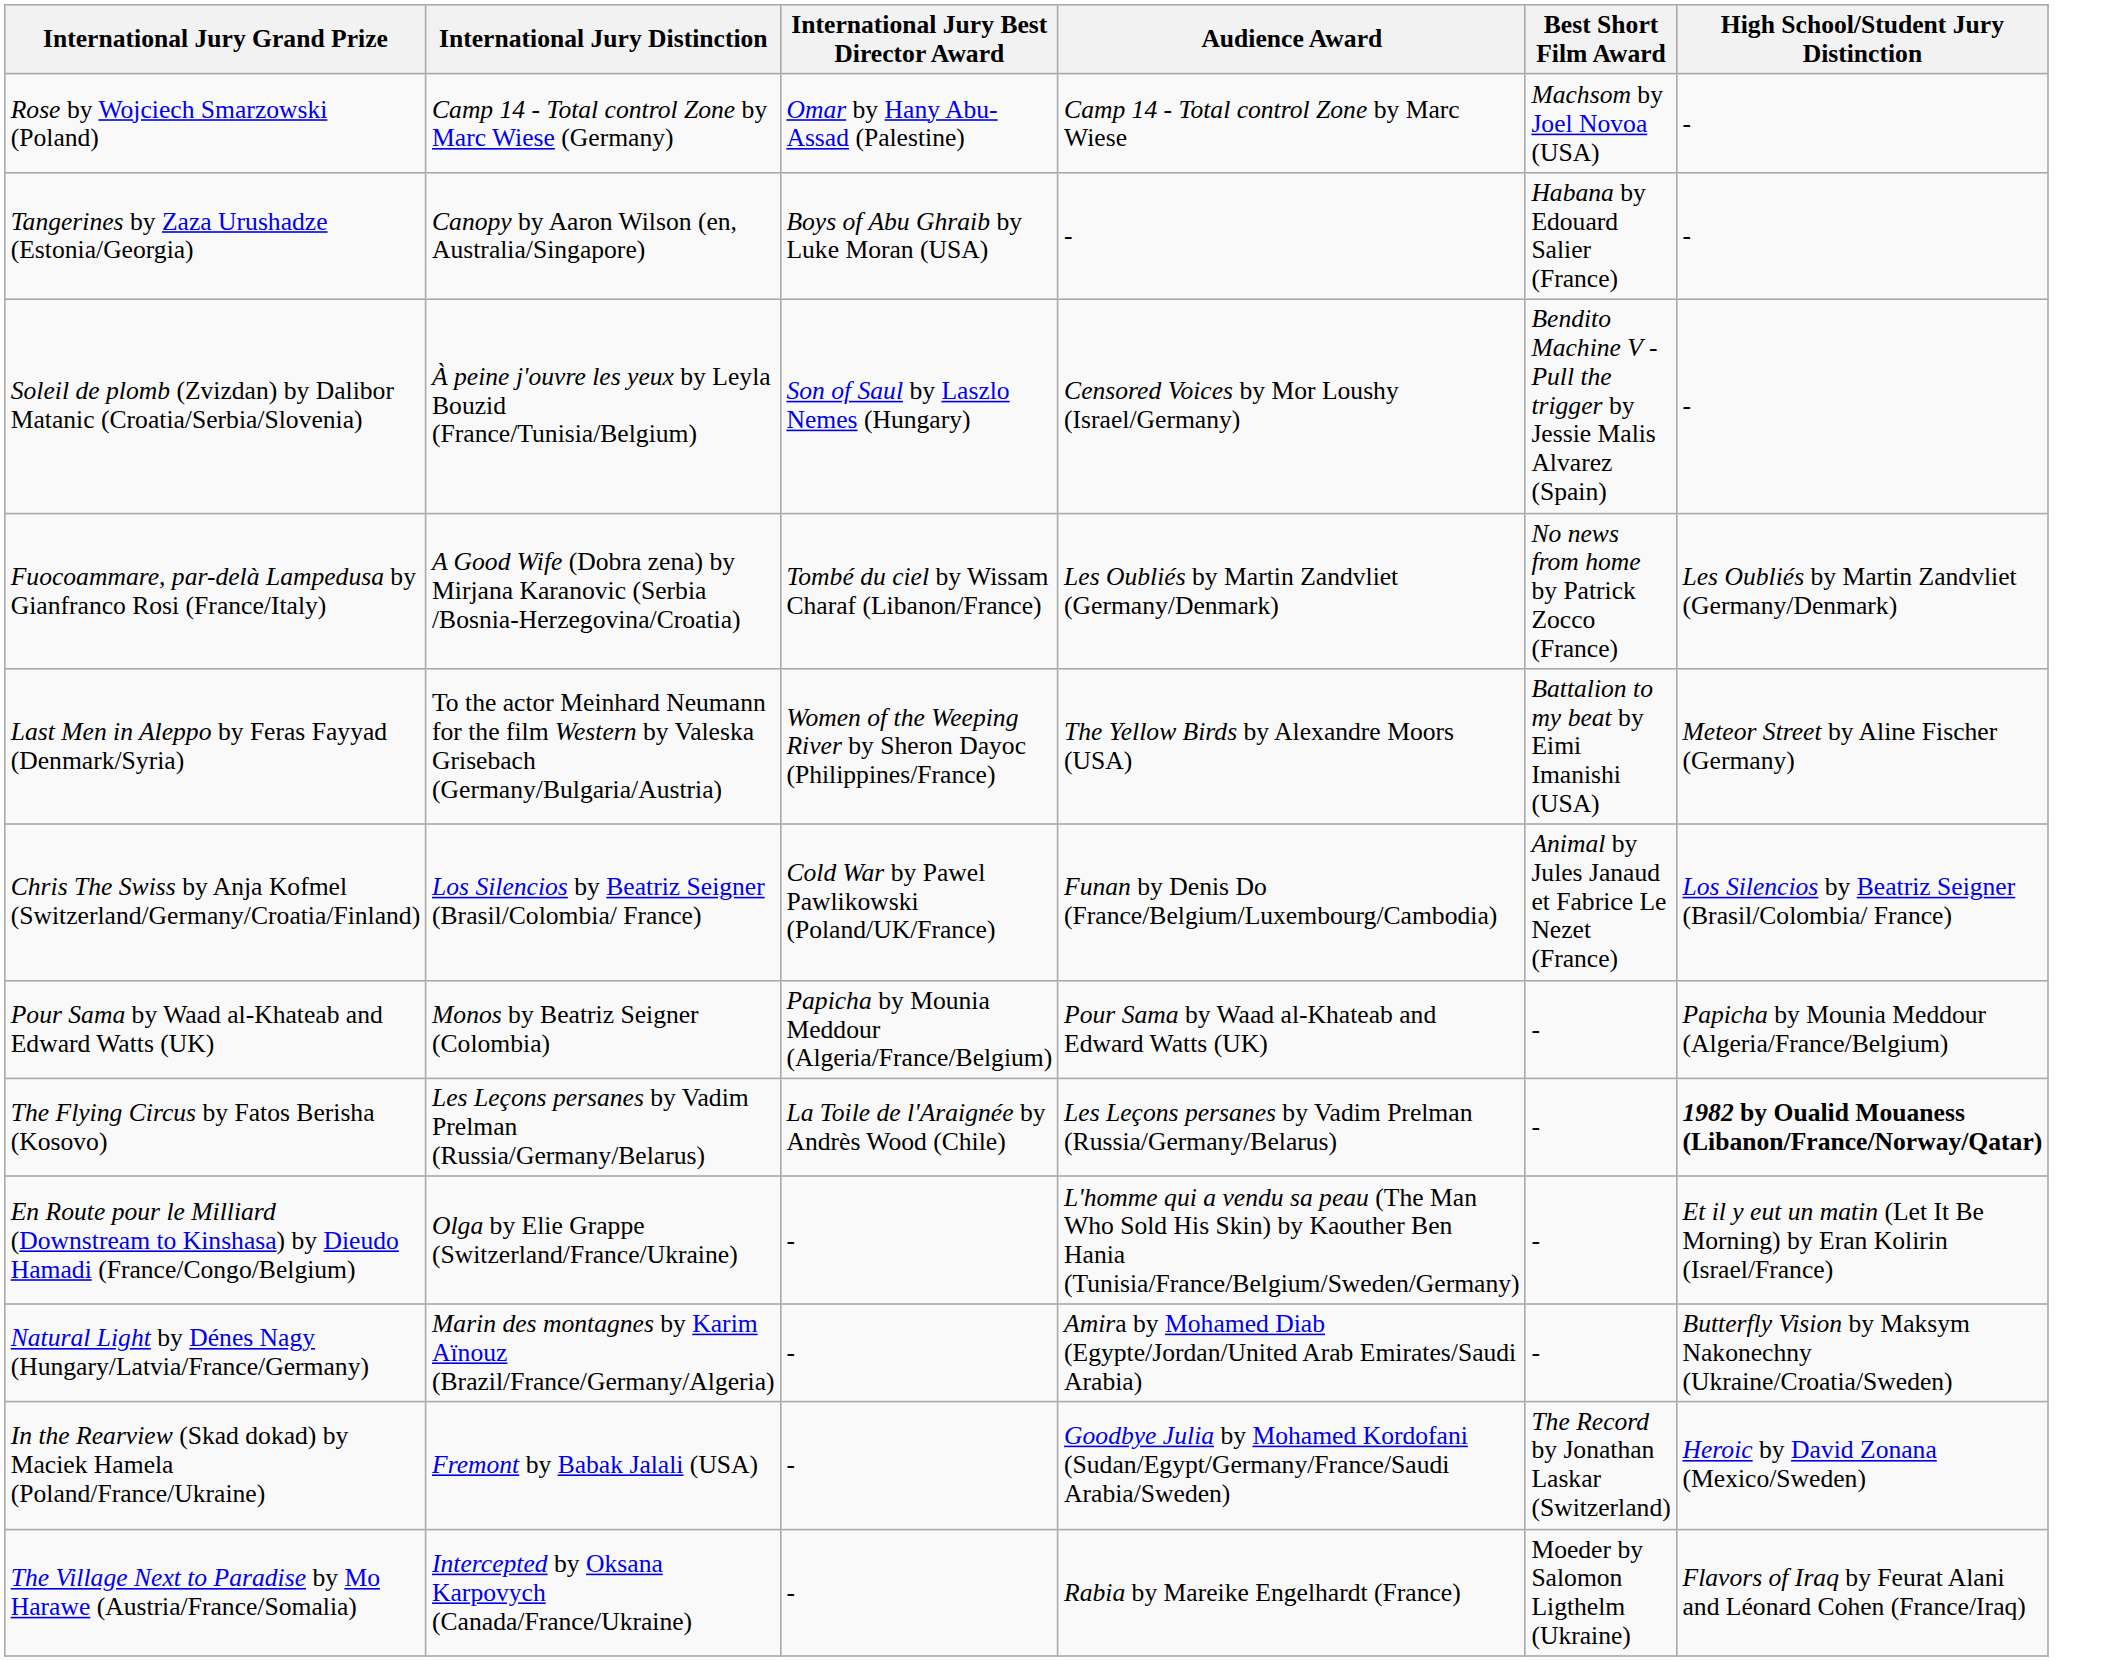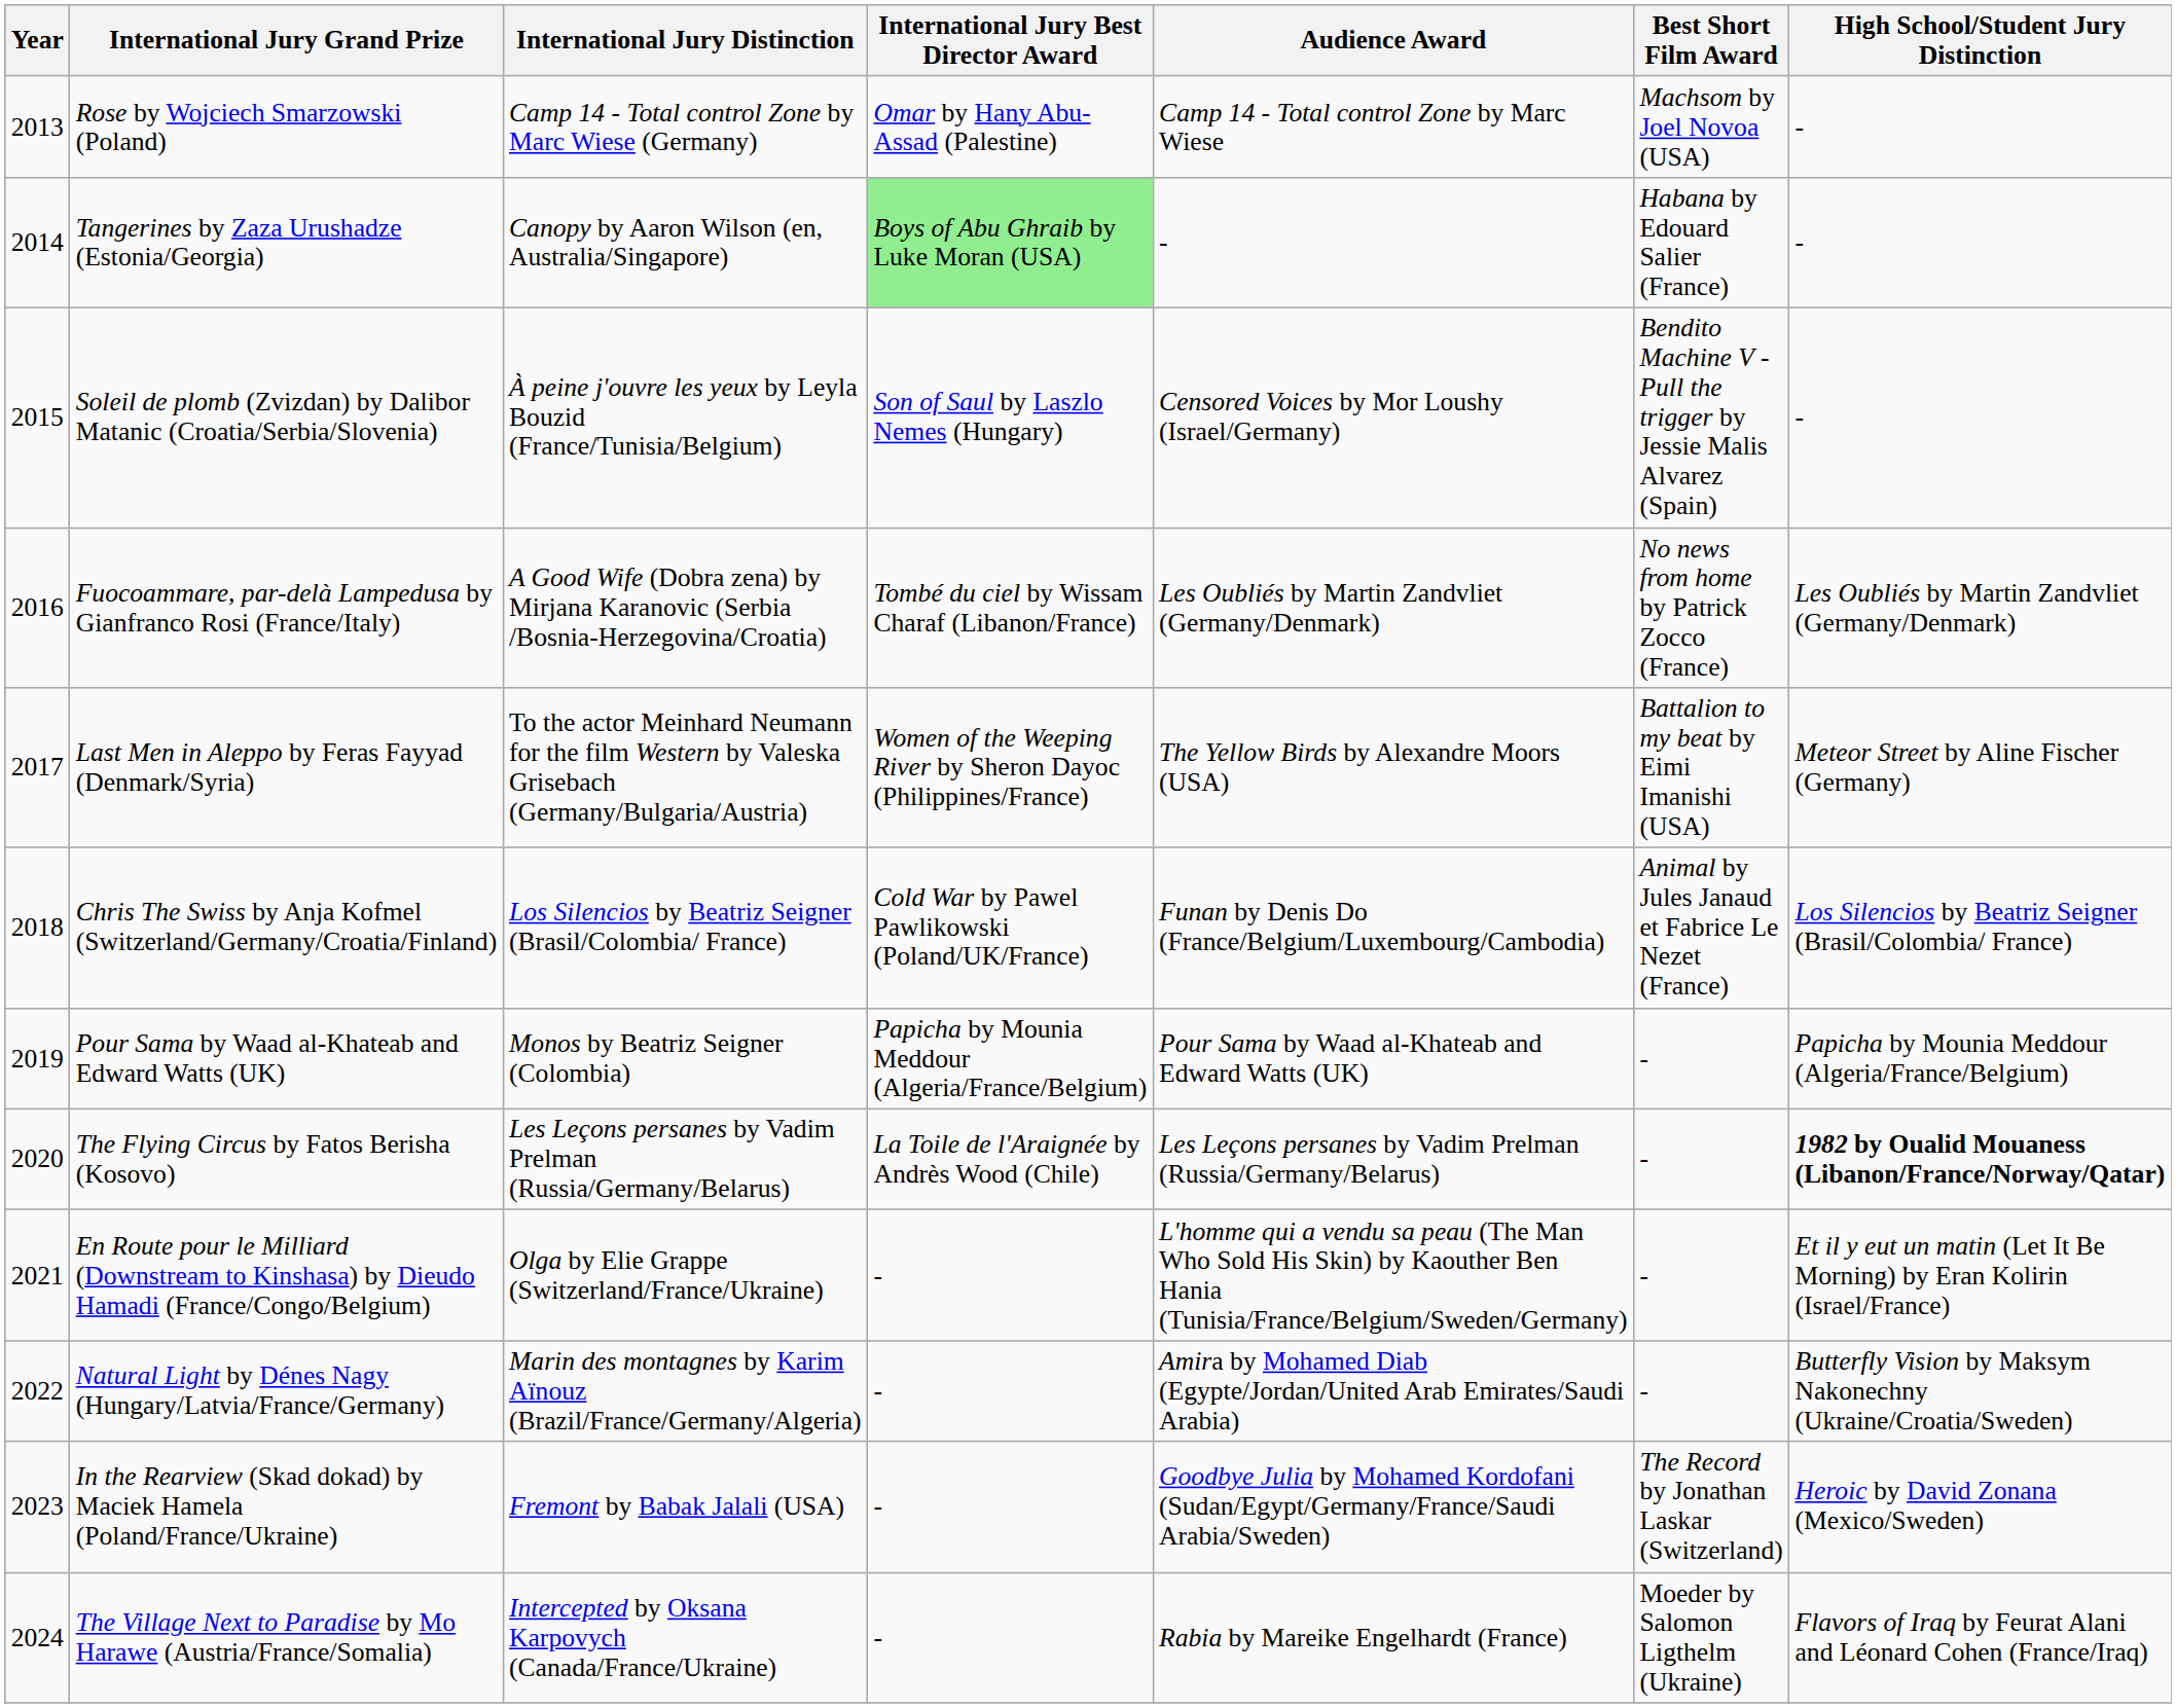+ column: Year | 2013 | 2014 | 2015 | 2016 | 2017 | 2018 | 2019 | 2020 | 2021 | 2022 | 2023 | 2024
Tangerines by Zaza Urushadze (Estonia/Georgia) | International Jury Best Director Award: no background -> lightgreen background
